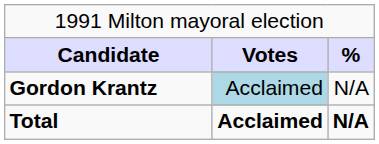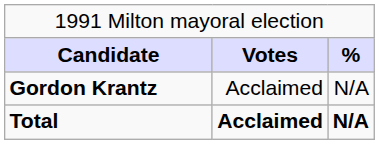Gordon Krantz | column 2: lightblue background -> no background
